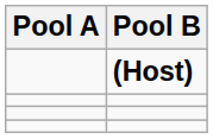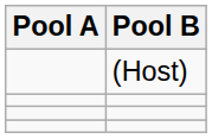row 2 | Pool B: bold -> normal
